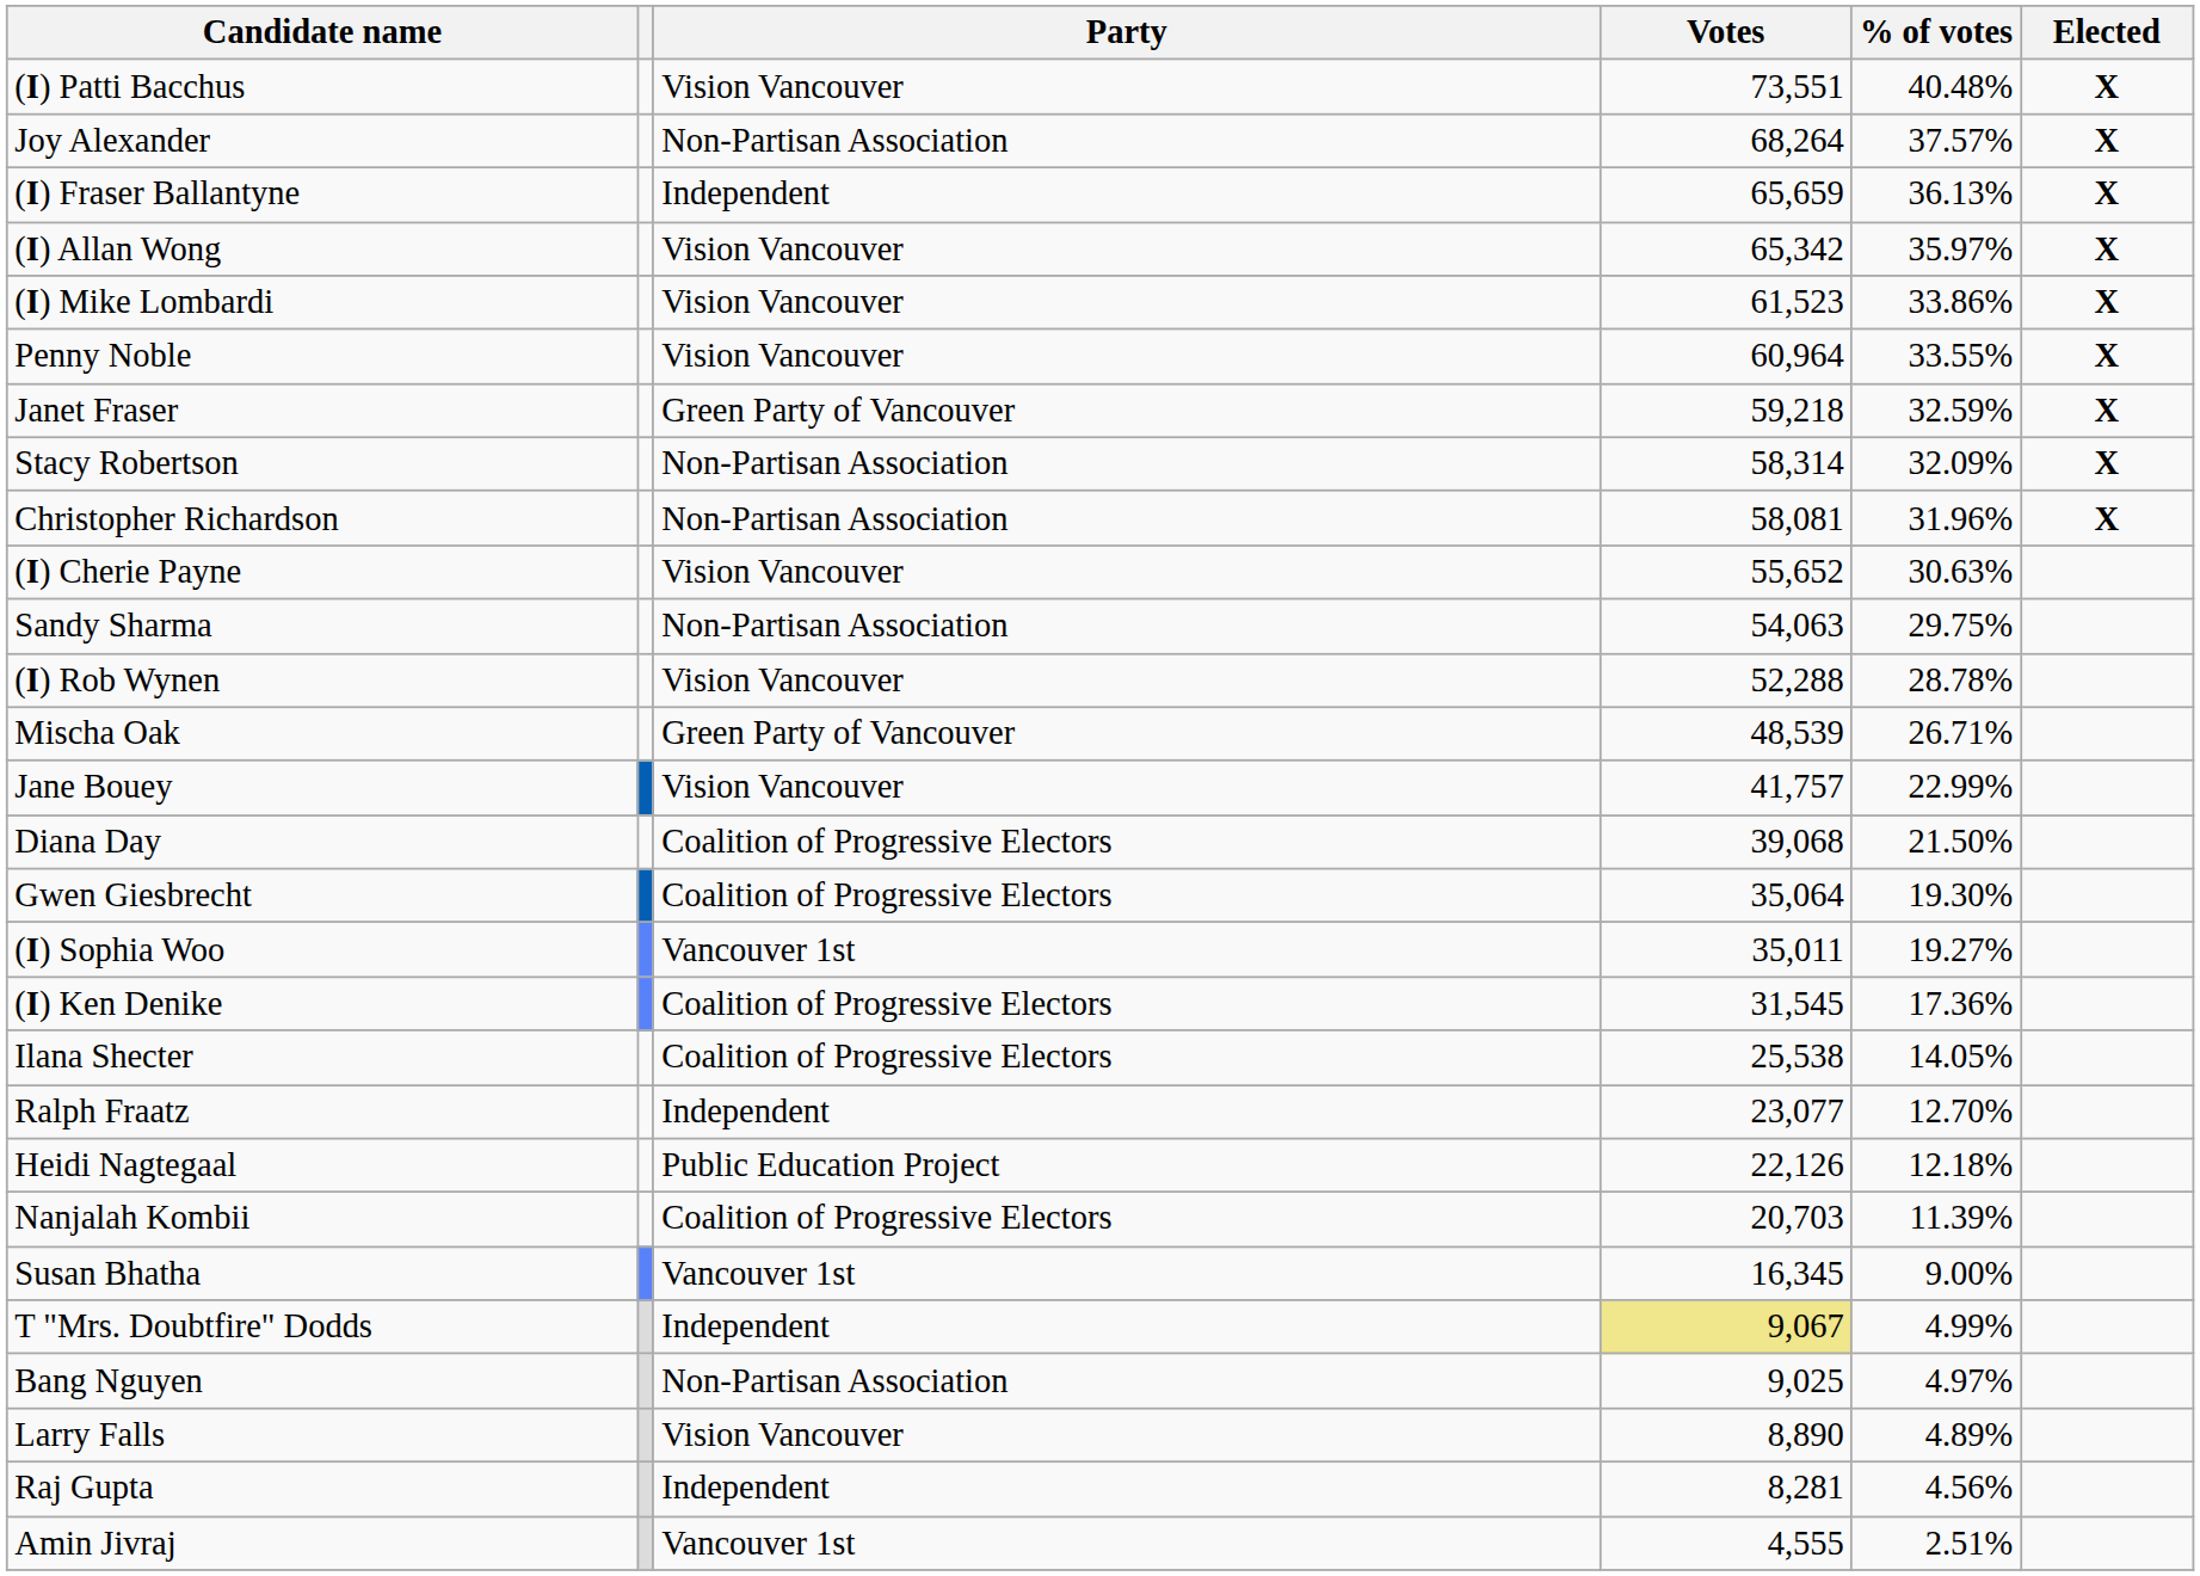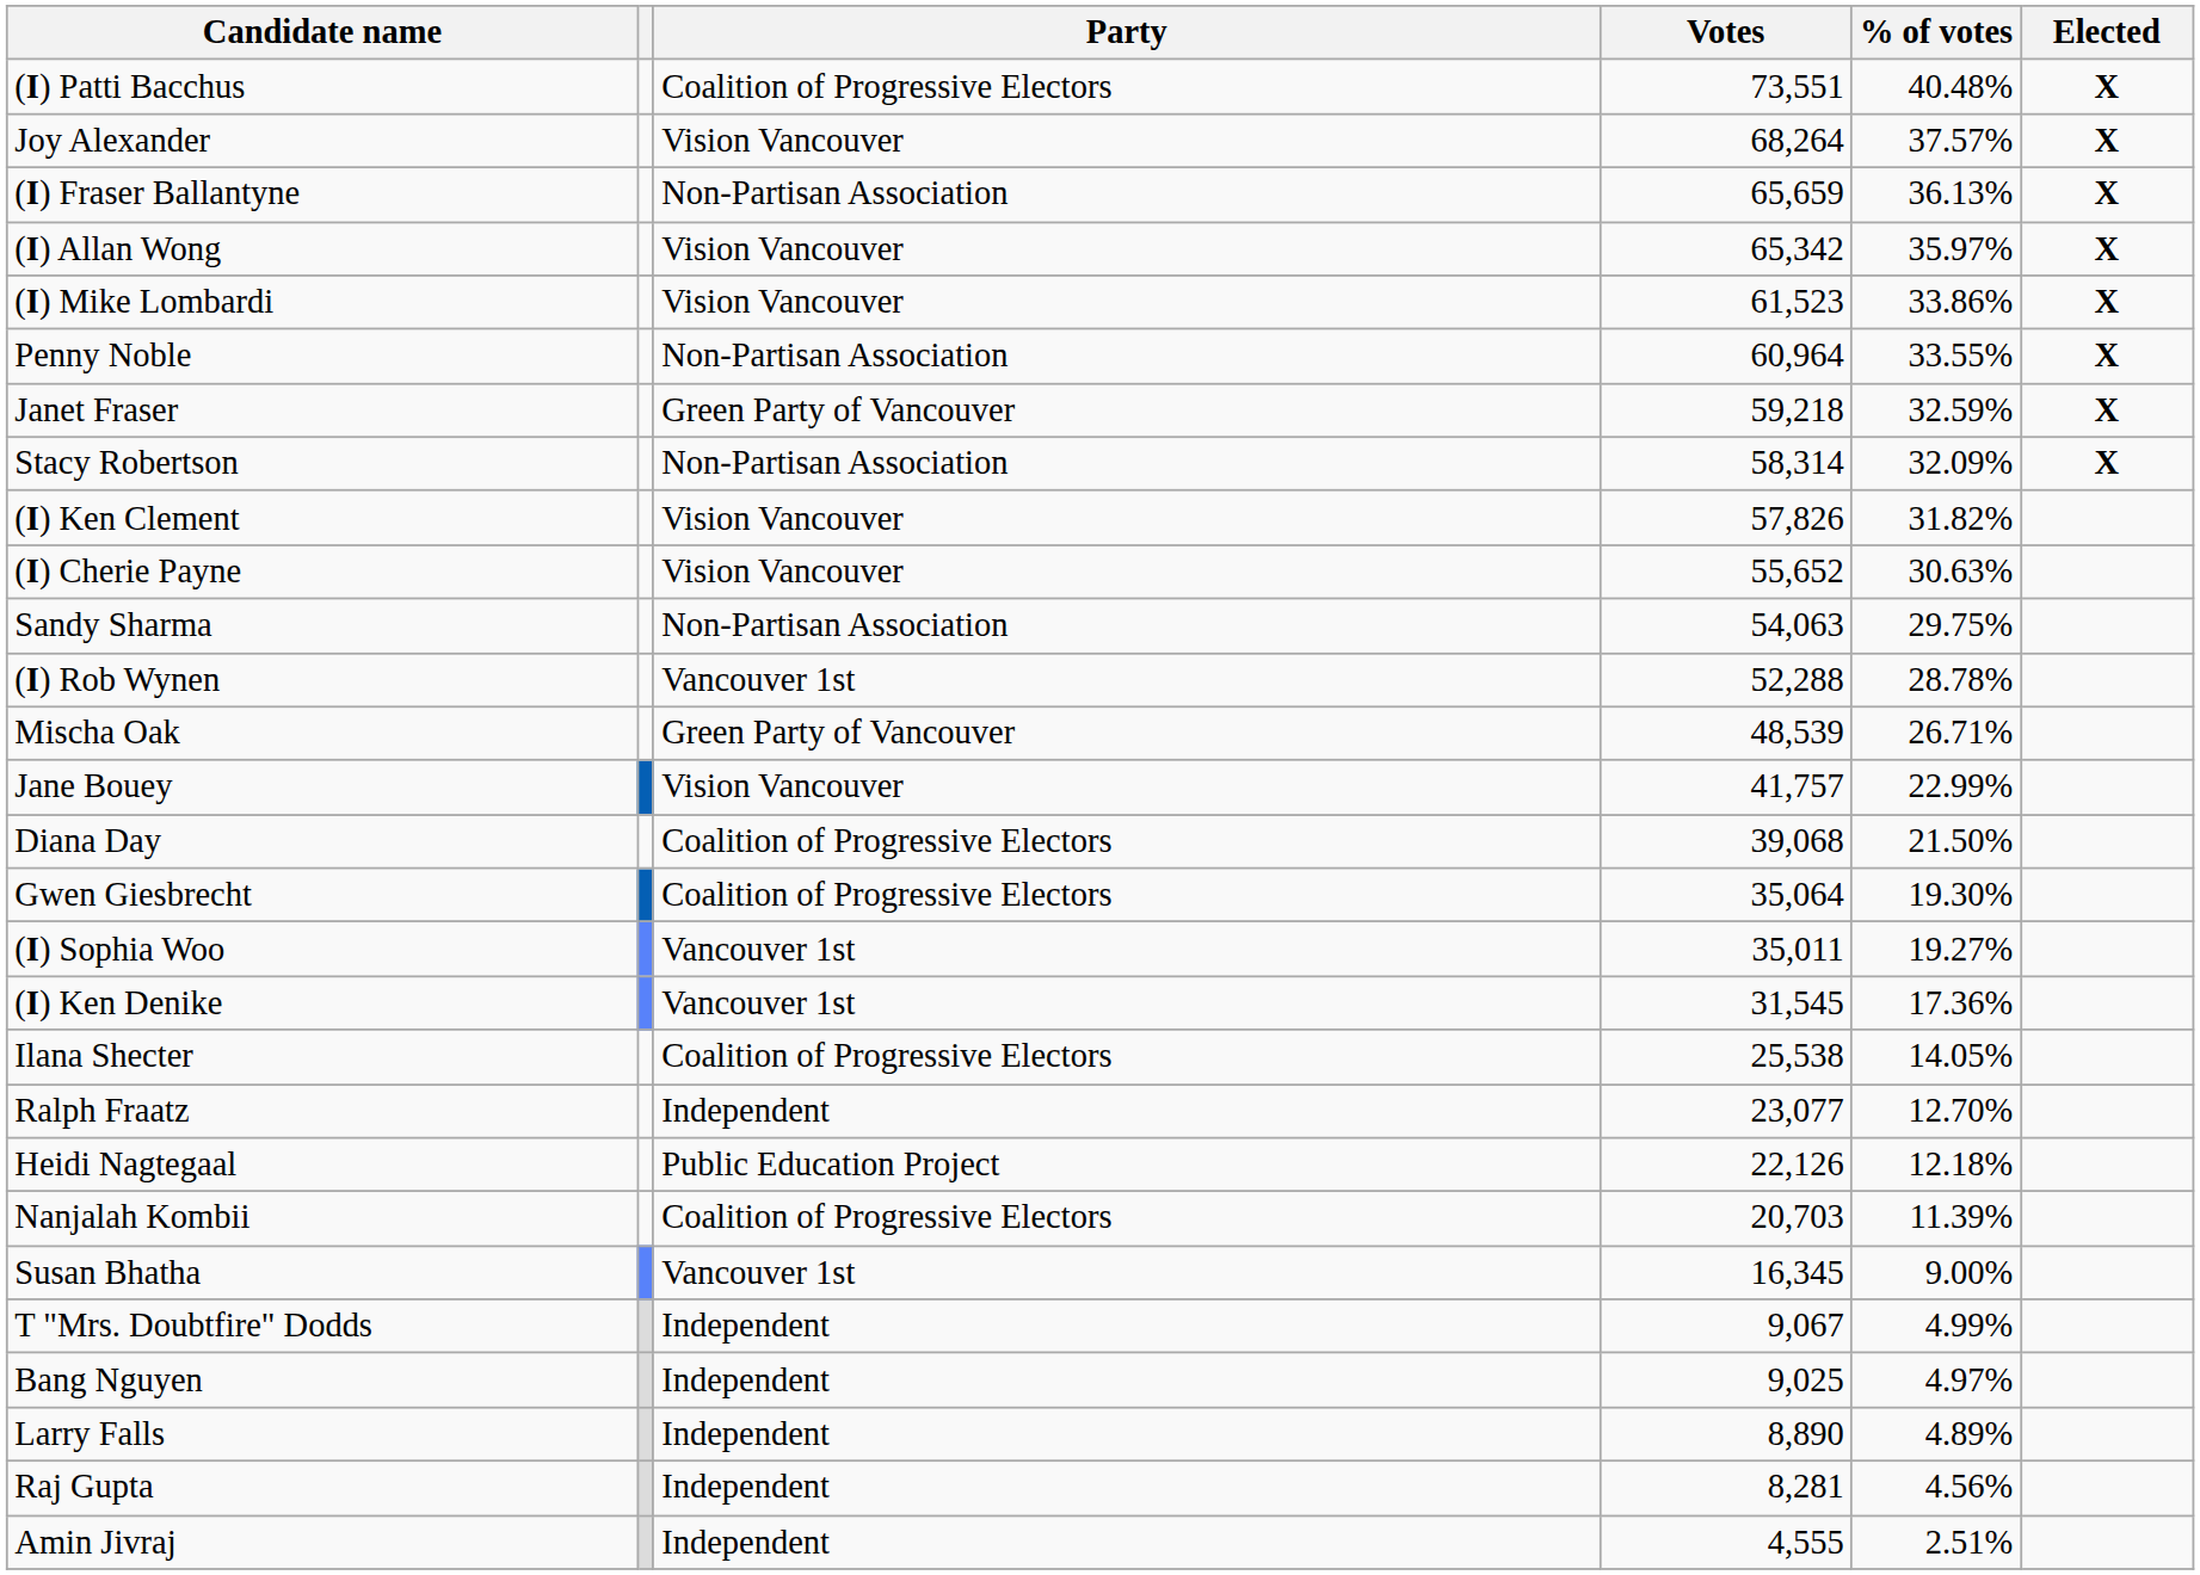(I) Patti Bacchus | Party: Vision Vancouver -> Coalition of Progressive Electors
Joy Alexander | Party: Non-Partisan Association -> Vision Vancouver
(I) Fraser Ballantyne | Party: Independent -> Non-Partisan Association
Penny Noble | Party: Vision Vancouver -> Non-Partisan Association
- row: Christopher Richardson | Non-Partisan Association | 58,081 | 31.96% | X
+ row: (I) Ken Clement | Vision Vancouver | 57,826 | 31.82%
(I) Rob Wynen | Party: Vision Vancouver -> Vancouver 1st
(I) Ken Denike | Party: Coalition of Progressive Electors -> Vancouver 1st
T "Mrs. Doubtfire" Dodds | Votes: khaki background -> no background
Bang Nguyen | Party: Non-Partisan Association -> Independent
Larry Falls | Party: Vision Vancouver -> Independent
Amin Jivraj | Party: Vancouver 1st -> Independent
